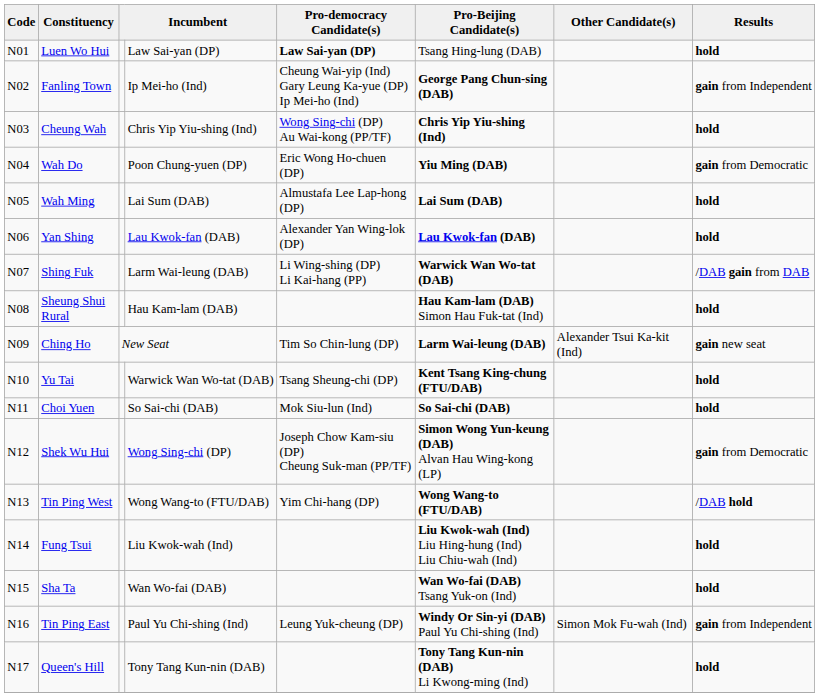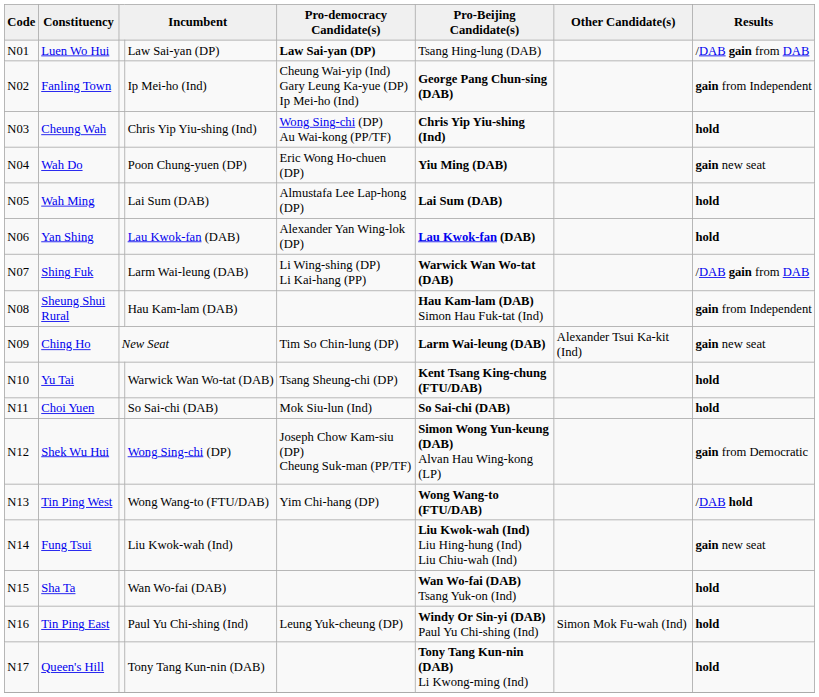Luen Wo Hui | column 8: hold -> /DAB gain from DAB
Wah Do | column 8: gain from Democratic -> gain new seat
Sheung Shui Rural | column 8: hold -> gain from Independent
Fung Tsui | column 8: hold -> gain new seat
Tin Ping East | column 8: gain from Independent -> hold
